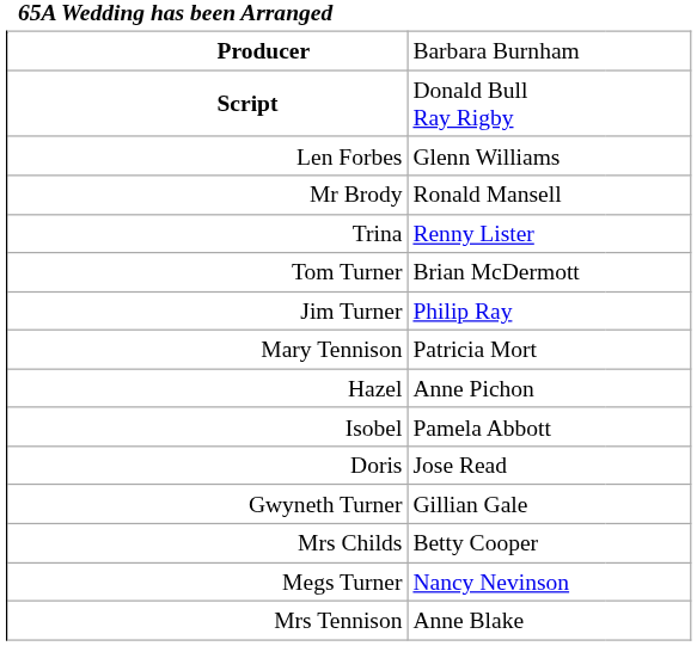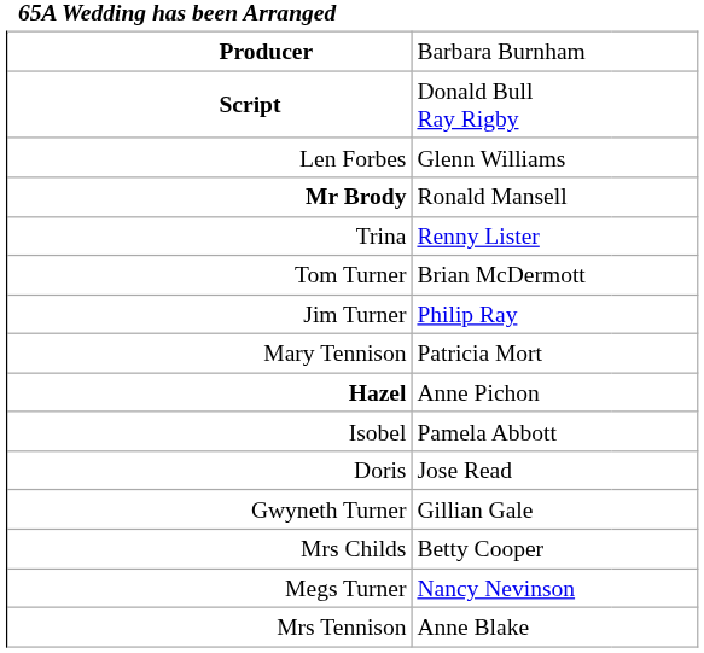Mr Brody | column 2: normal -> bold
Hazel | column 2: normal -> bold
